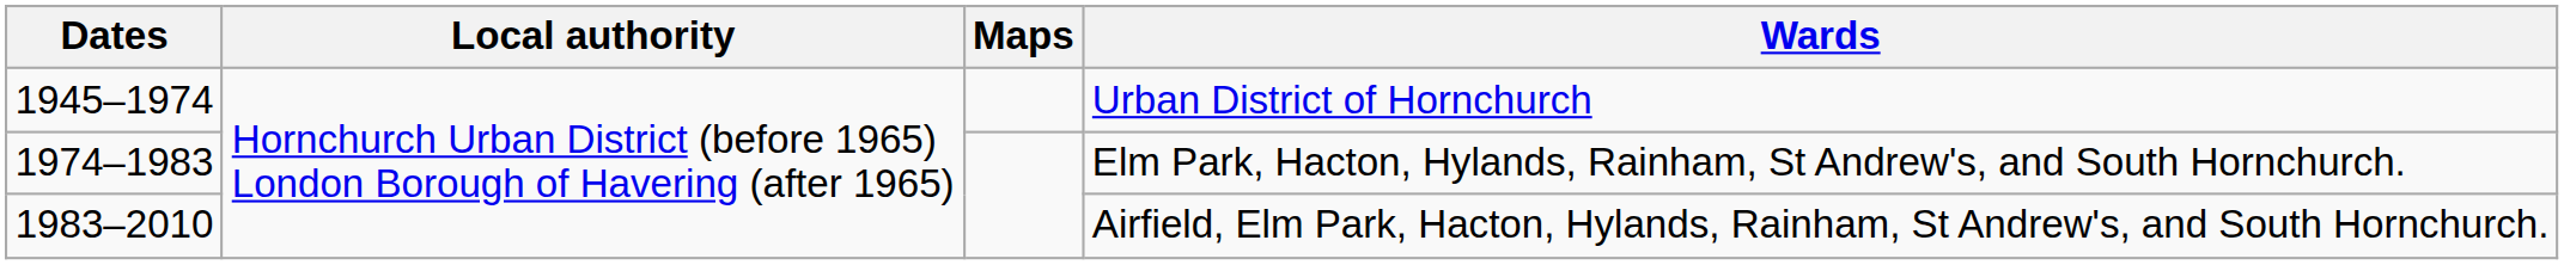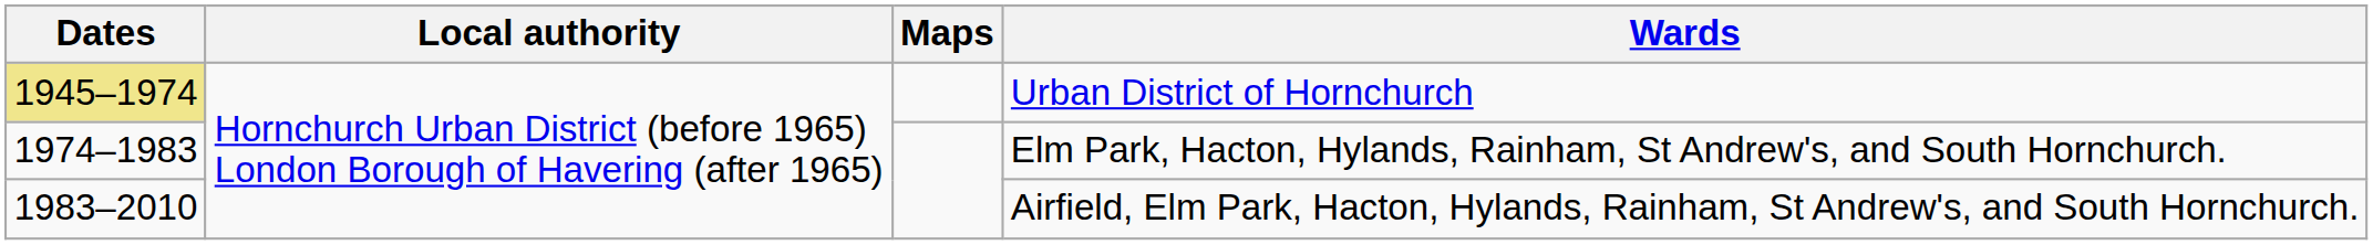Urban District of Hornchurch | Dates: no background -> khaki background
